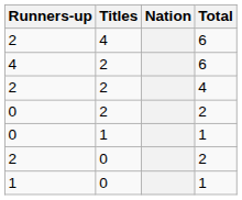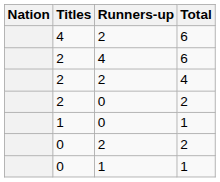columns swapped: Nation <-> Runners-up
